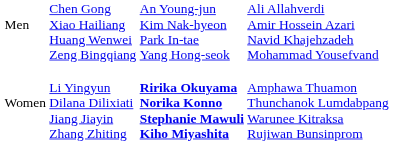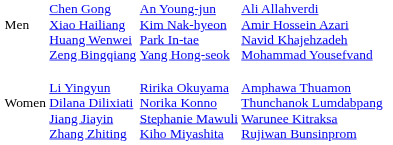Women | column 3: bold -> normal
